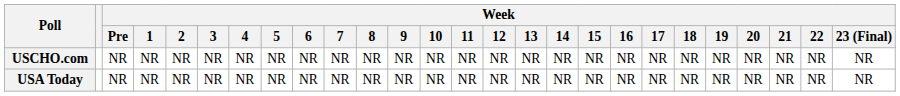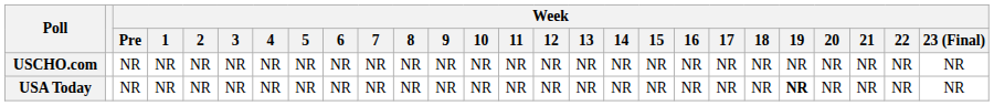USA Today | Week / 19: normal -> bold
